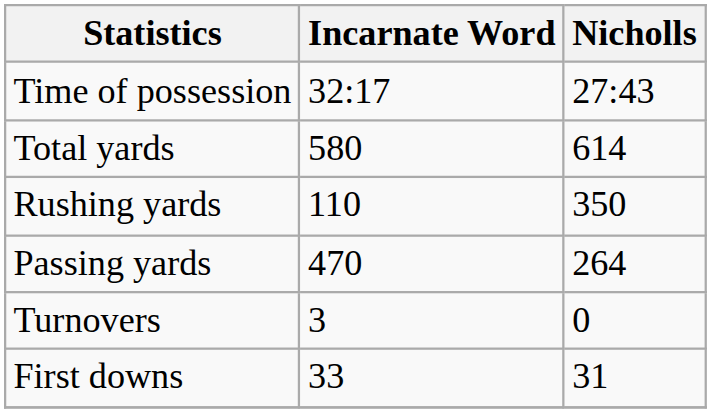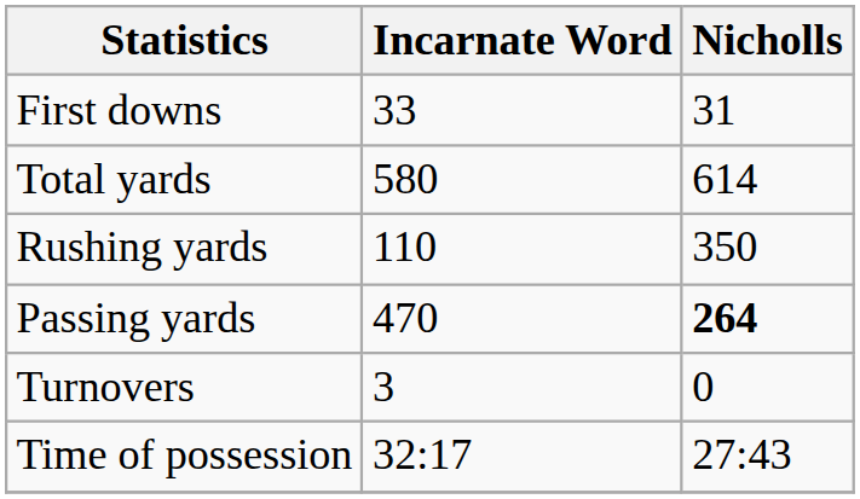rows swapped: First downs <-> Time of possession
Passing yards | Nicholls: normal -> bold
